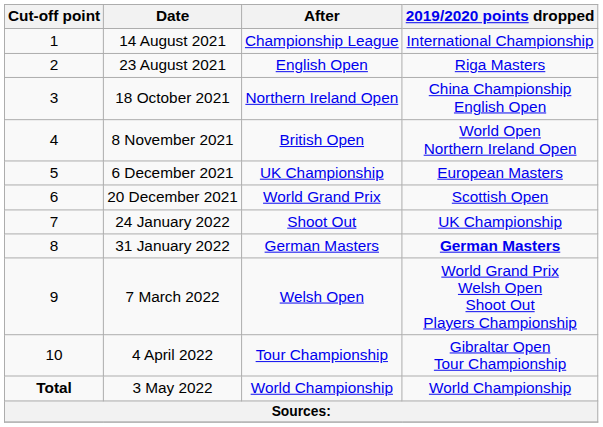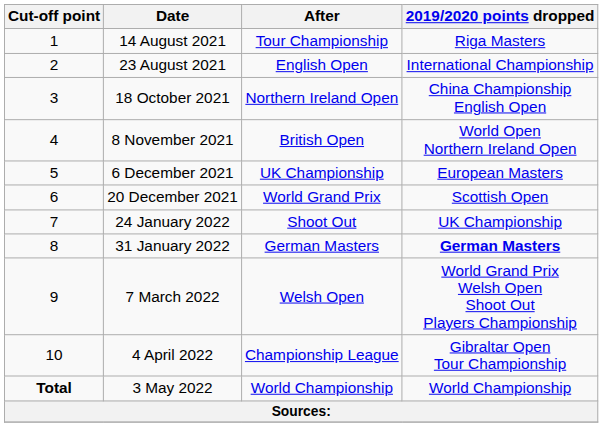14 August 2021 | After: Championship League -> Tour Championship
14 August 2021 | 2019/2020 points dropped: International Championship -> Riga Masters
23 August 2021 | 2019/2020 points dropped: Riga Masters -> International Championship
4 April 2022 | After: Tour Championship -> Championship League
